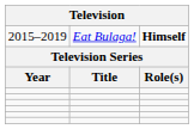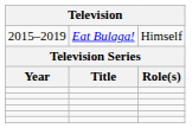2015–2019 | column 3: bold -> normal
